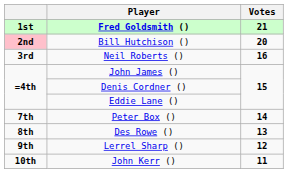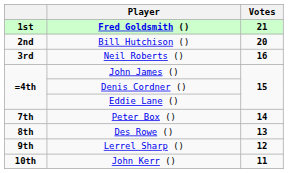Bill Hutchison () | column 1: pink background -> no background
